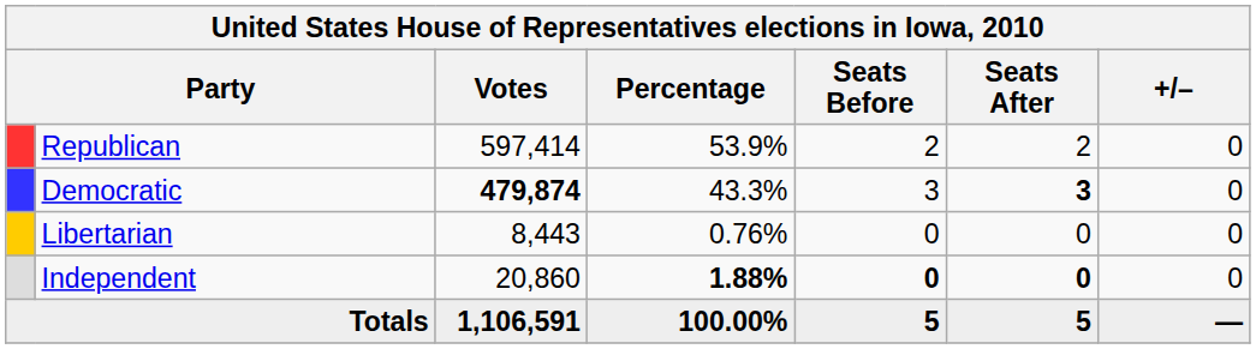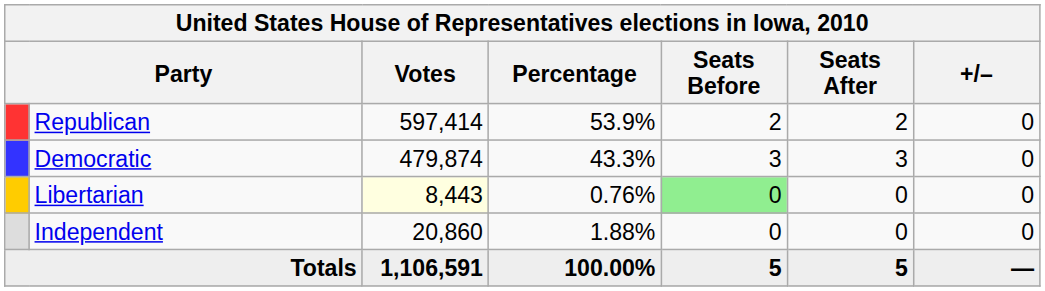Democratic | Votes: bold -> normal
Democratic | Seats After: bold -> normal
Libertarian | Votes: no background -> lightyellow background
Libertarian | Seats Before: no background -> lightgreen background
Independent | Percentage: bold -> normal
Independent | Seats Before: bold -> normal
Independent | Seats After: bold -> normal
